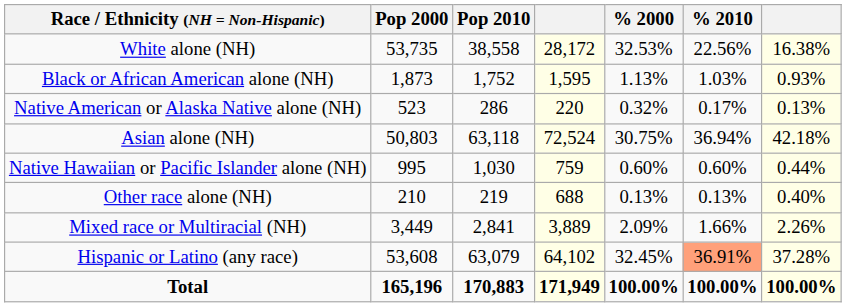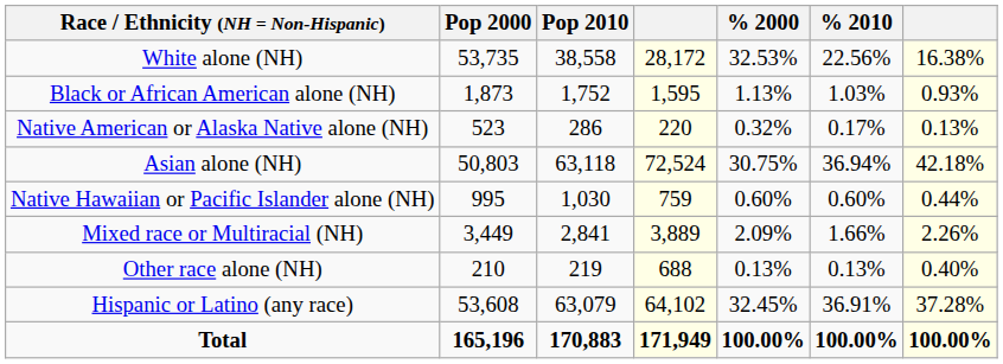rows swapped: Other race alone (NH) <-> Mixed race or Multiracial (NH)
Hispanic or Latino (any race) | % 2010: lightsalmon background -> no background
